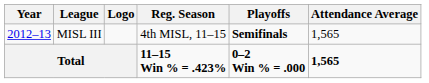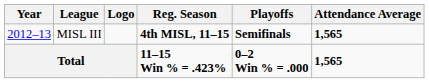2012–13 | Reg. Season: normal -> bold
2012–13 | Attendance Average: normal -> bold
